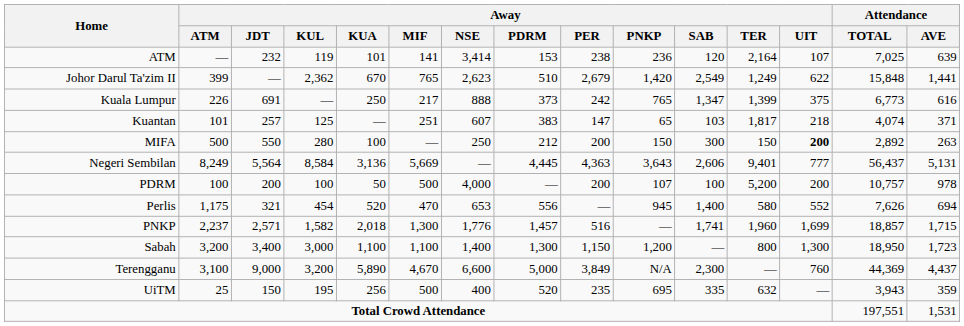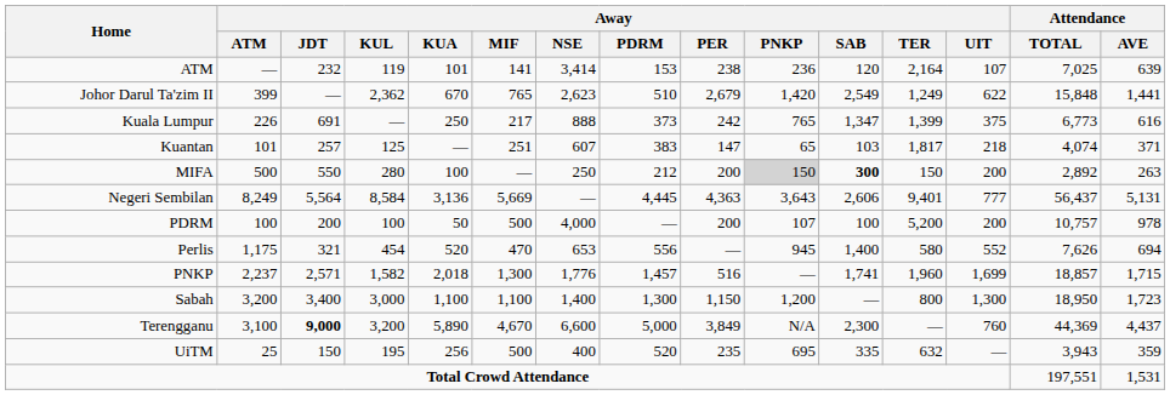MIFA | Away / PNKP: no background -> lightgrey background
MIFA | Away / SAB: normal -> bold
MIFA | Away / UIT: bold -> normal
Terengganu | Away / JDT: normal -> bold
